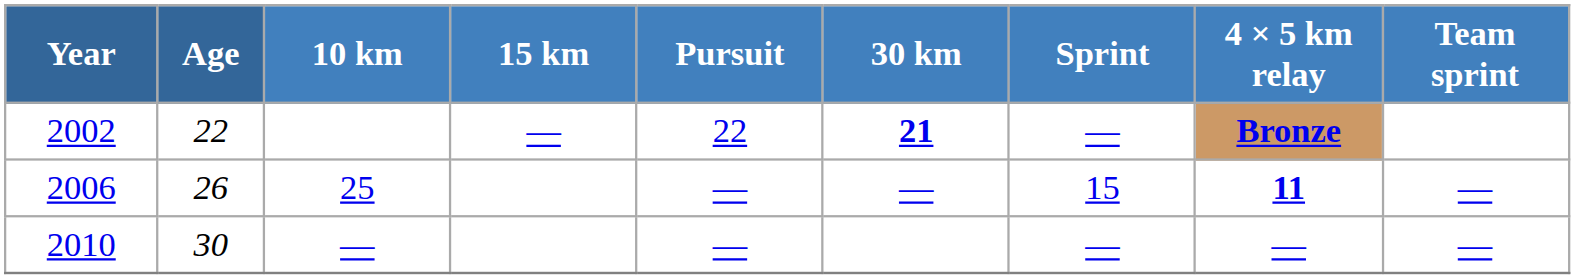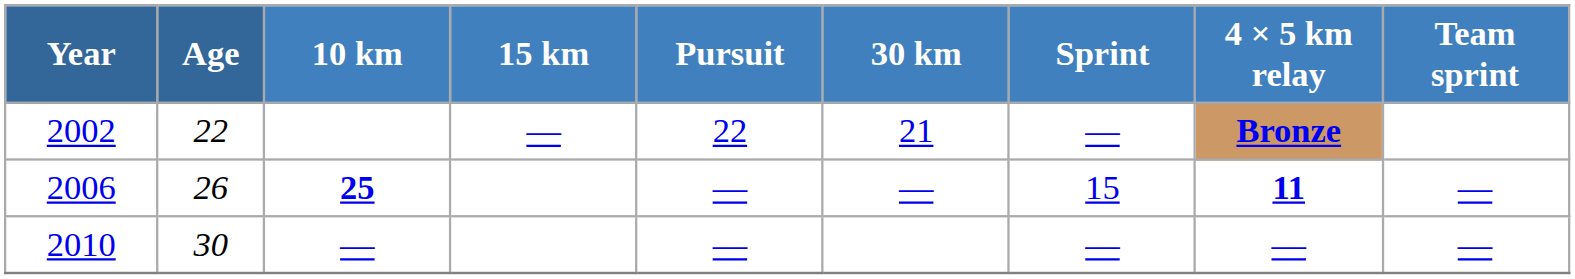2002 | 30 km: bold -> normal
2006 | 10 km: normal -> bold
